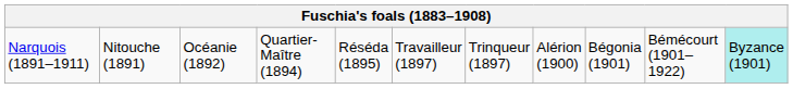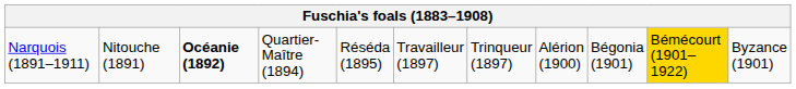Narquois (1891–1911) | column 3: normal -> bold
Narquois (1891–1911) | column 10: no background -> gold background
Narquois (1891–1911) | column 11: paleturquoise background -> no background
